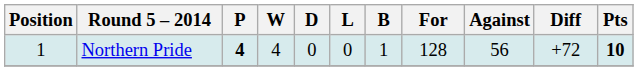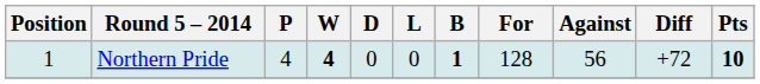Northern Pride | P: bold -> normal
Northern Pride | W: normal -> bold
Northern Pride | B: normal -> bold
